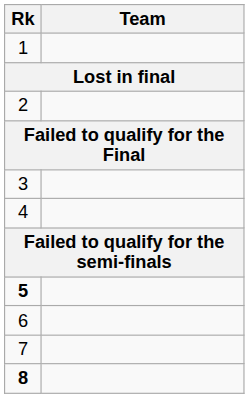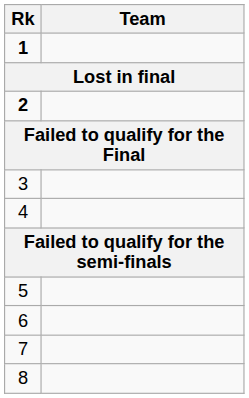1 | Rk: normal -> bold
2 | Rk: normal -> bold
5 | Rk: bold -> normal
8 | Rk: bold -> normal
